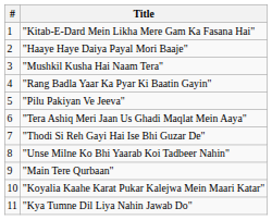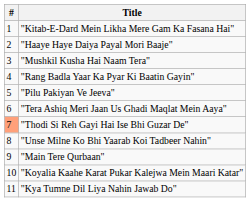"Thodi Si Reh Gayi Hai Ise Bhi Guzar De" | #: no background -> lightsalmon background
